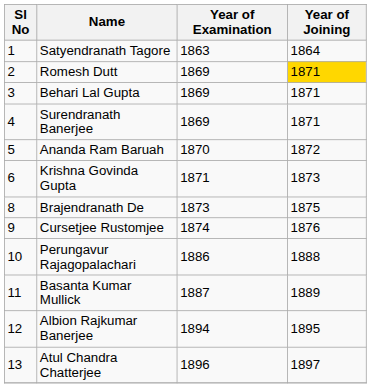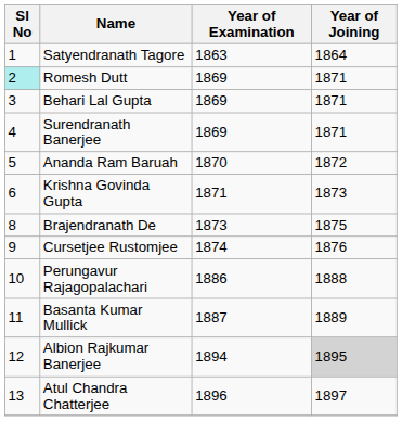Romesh Dutt | Sl No: no background -> paleturquoise background
Romesh Dutt | Year of Joining: gold background -> no background
Albion Rajkumar Banerjee | Year of Joining: no background -> lightgrey background
